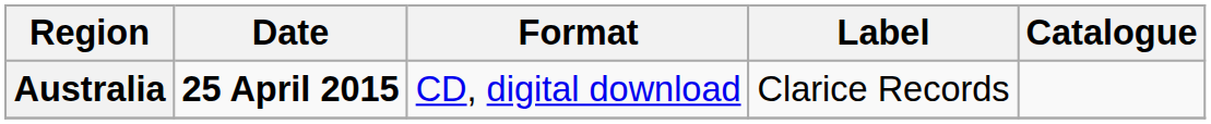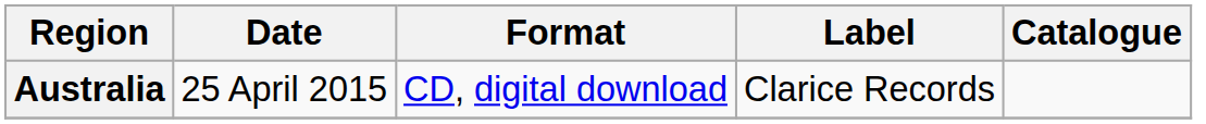Australia | Date: bold -> normal
